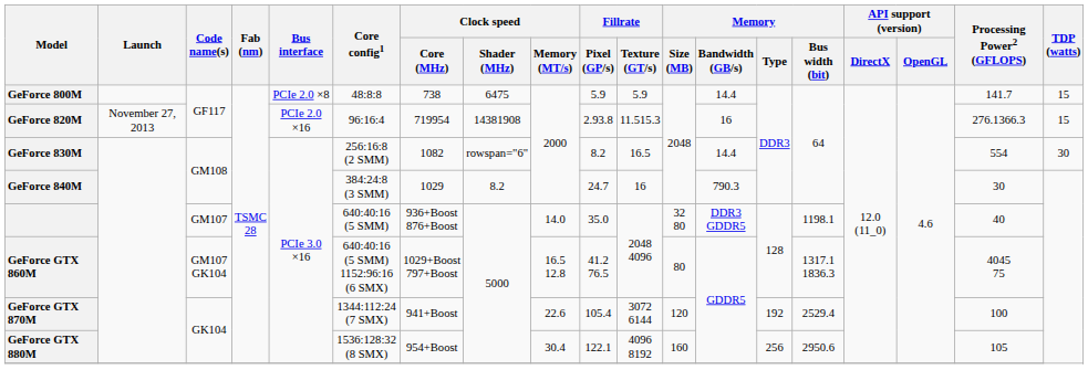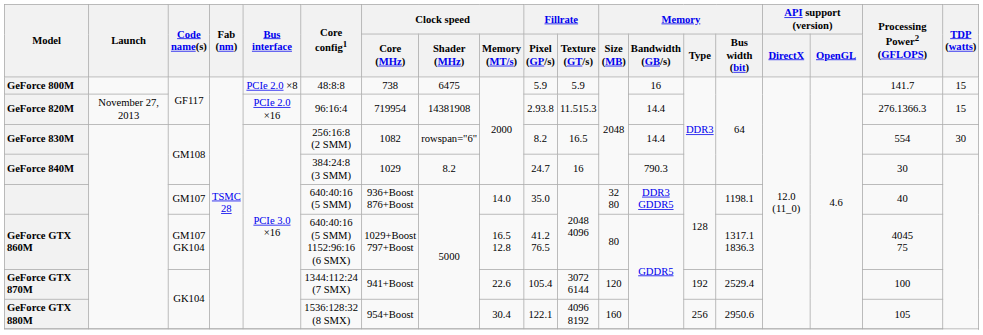GeForce 800M | Memory / Bandwidth (GB/s): 14.4 -> 16
GeForce 820M | Memory / Bandwidth (GB/s): 16 -> 14.4
